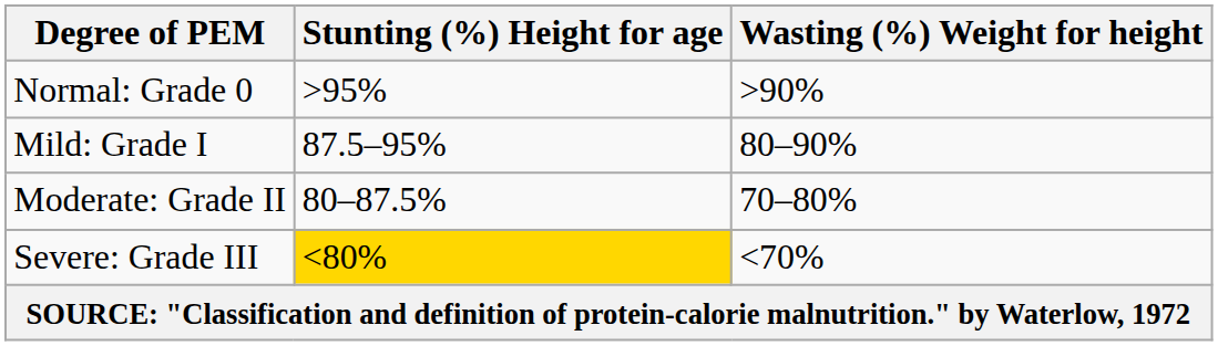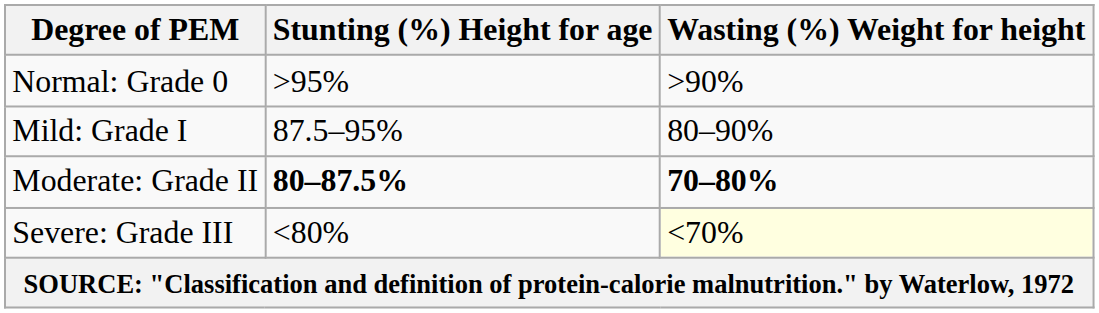Moderate: Grade II | Stunting (%) Height for age: normal -> bold
Moderate: Grade II | Wasting (%) Weight for height: normal -> bold
Severe: Grade III | Stunting (%) Height for age: gold background -> no background
Severe: Grade III | Wasting (%) Weight for height: no background -> lightyellow background
